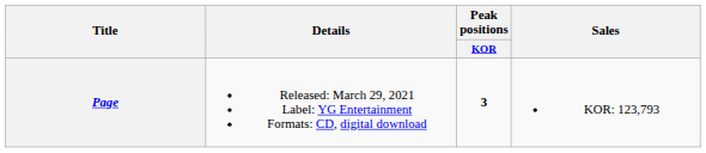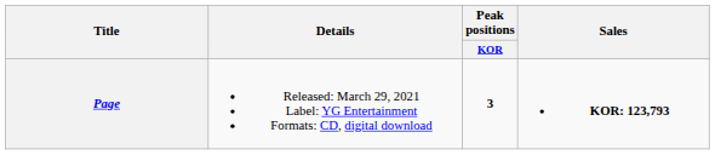Page | Sales: normal -> bold
